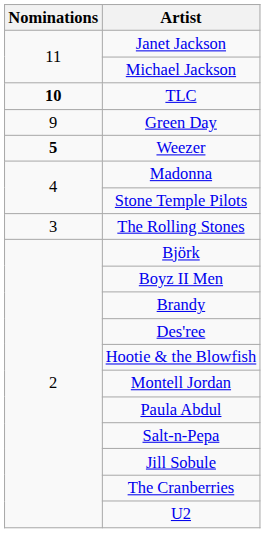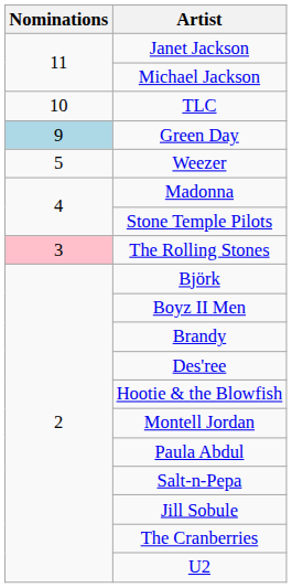TLC | Nominations: bold -> normal
Green Day | Nominations: no background -> lightblue background
Weezer | Nominations: bold -> normal
The Rolling Stones | Nominations: no background -> pink background
